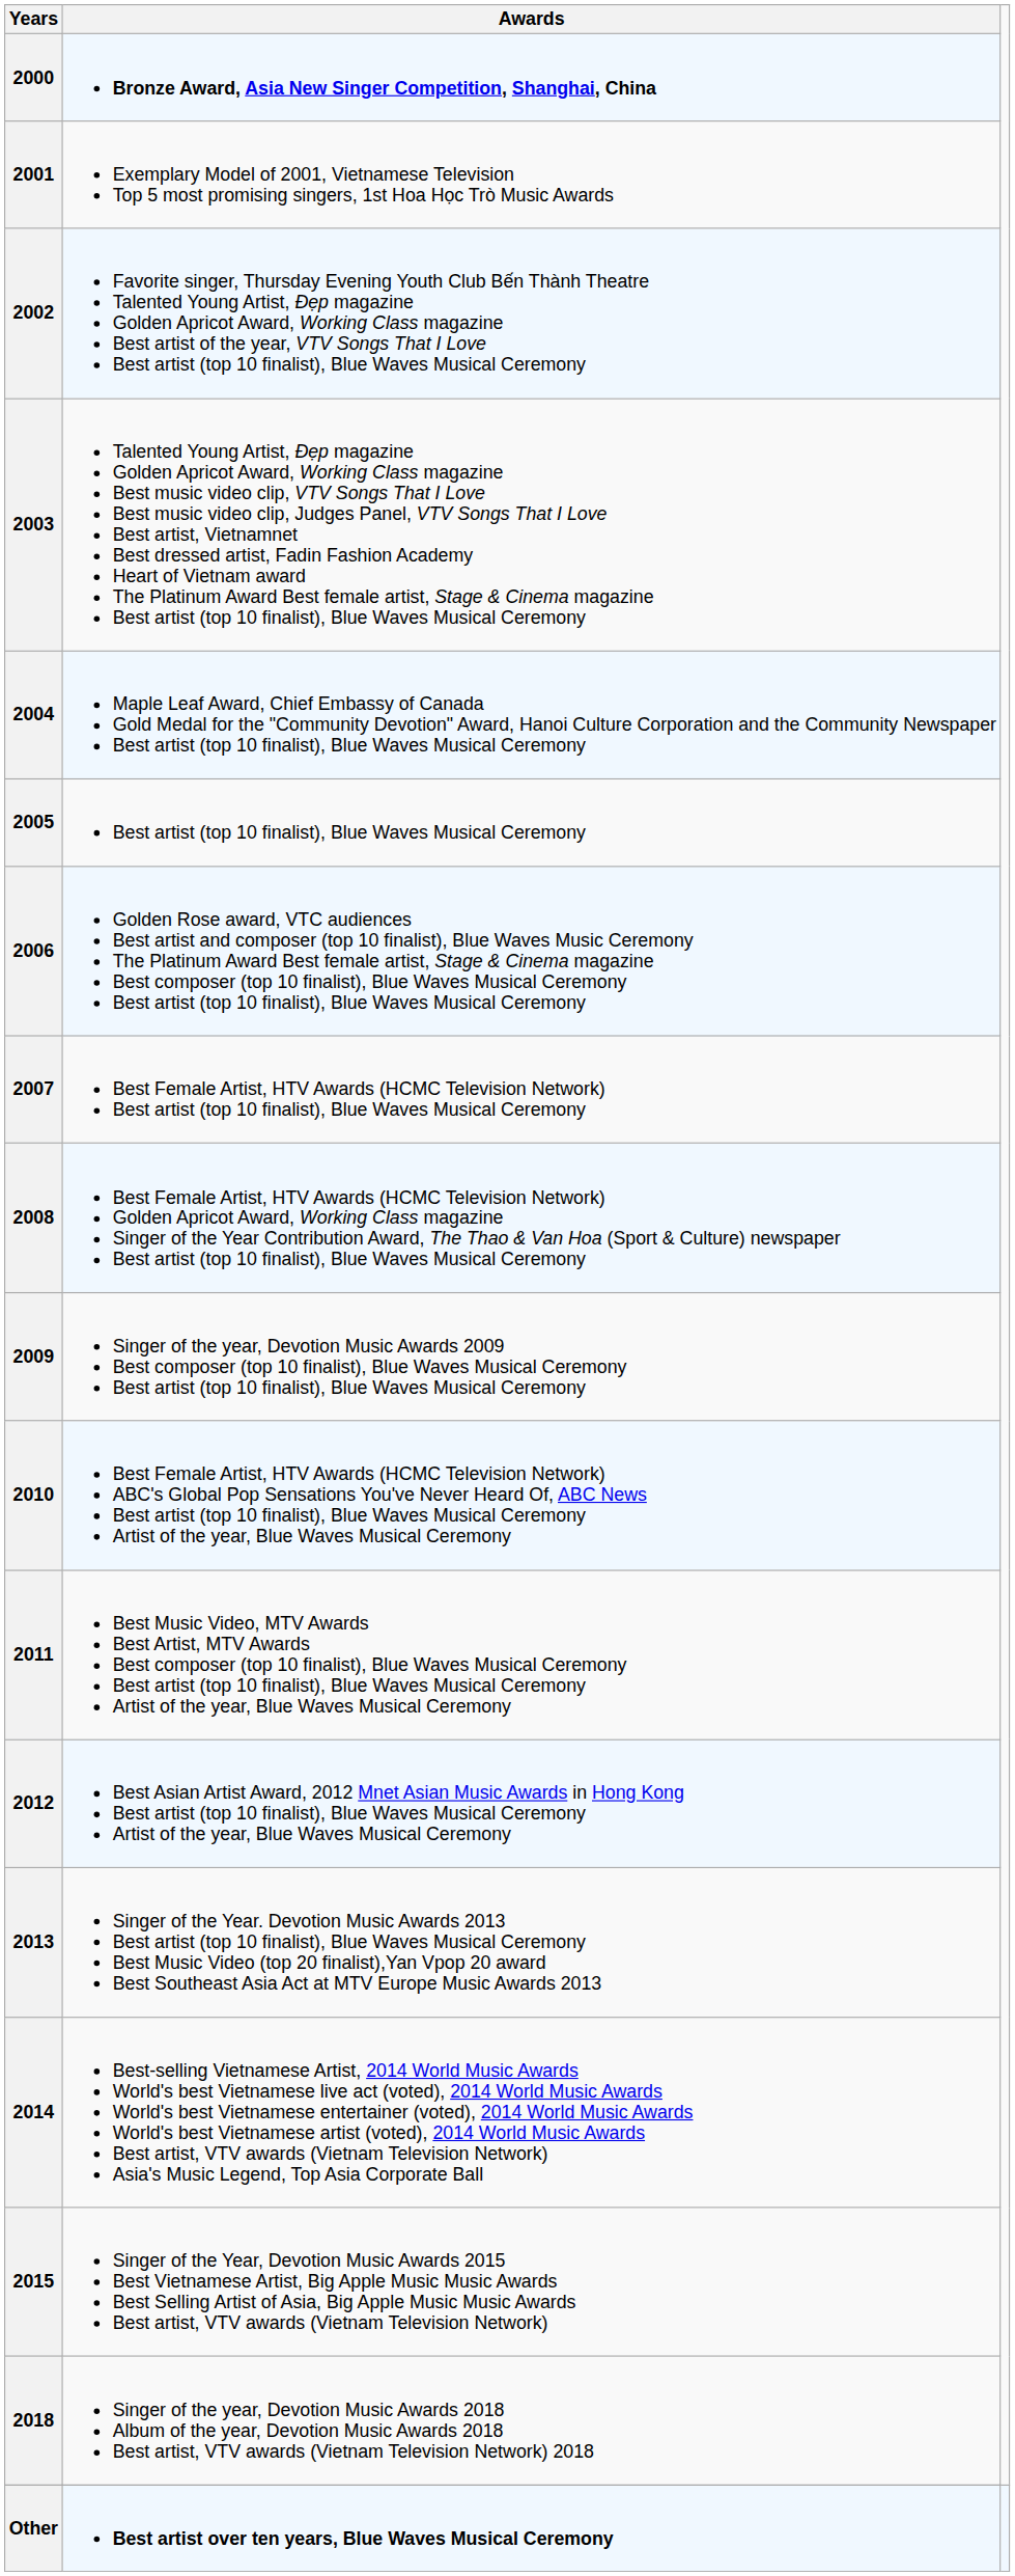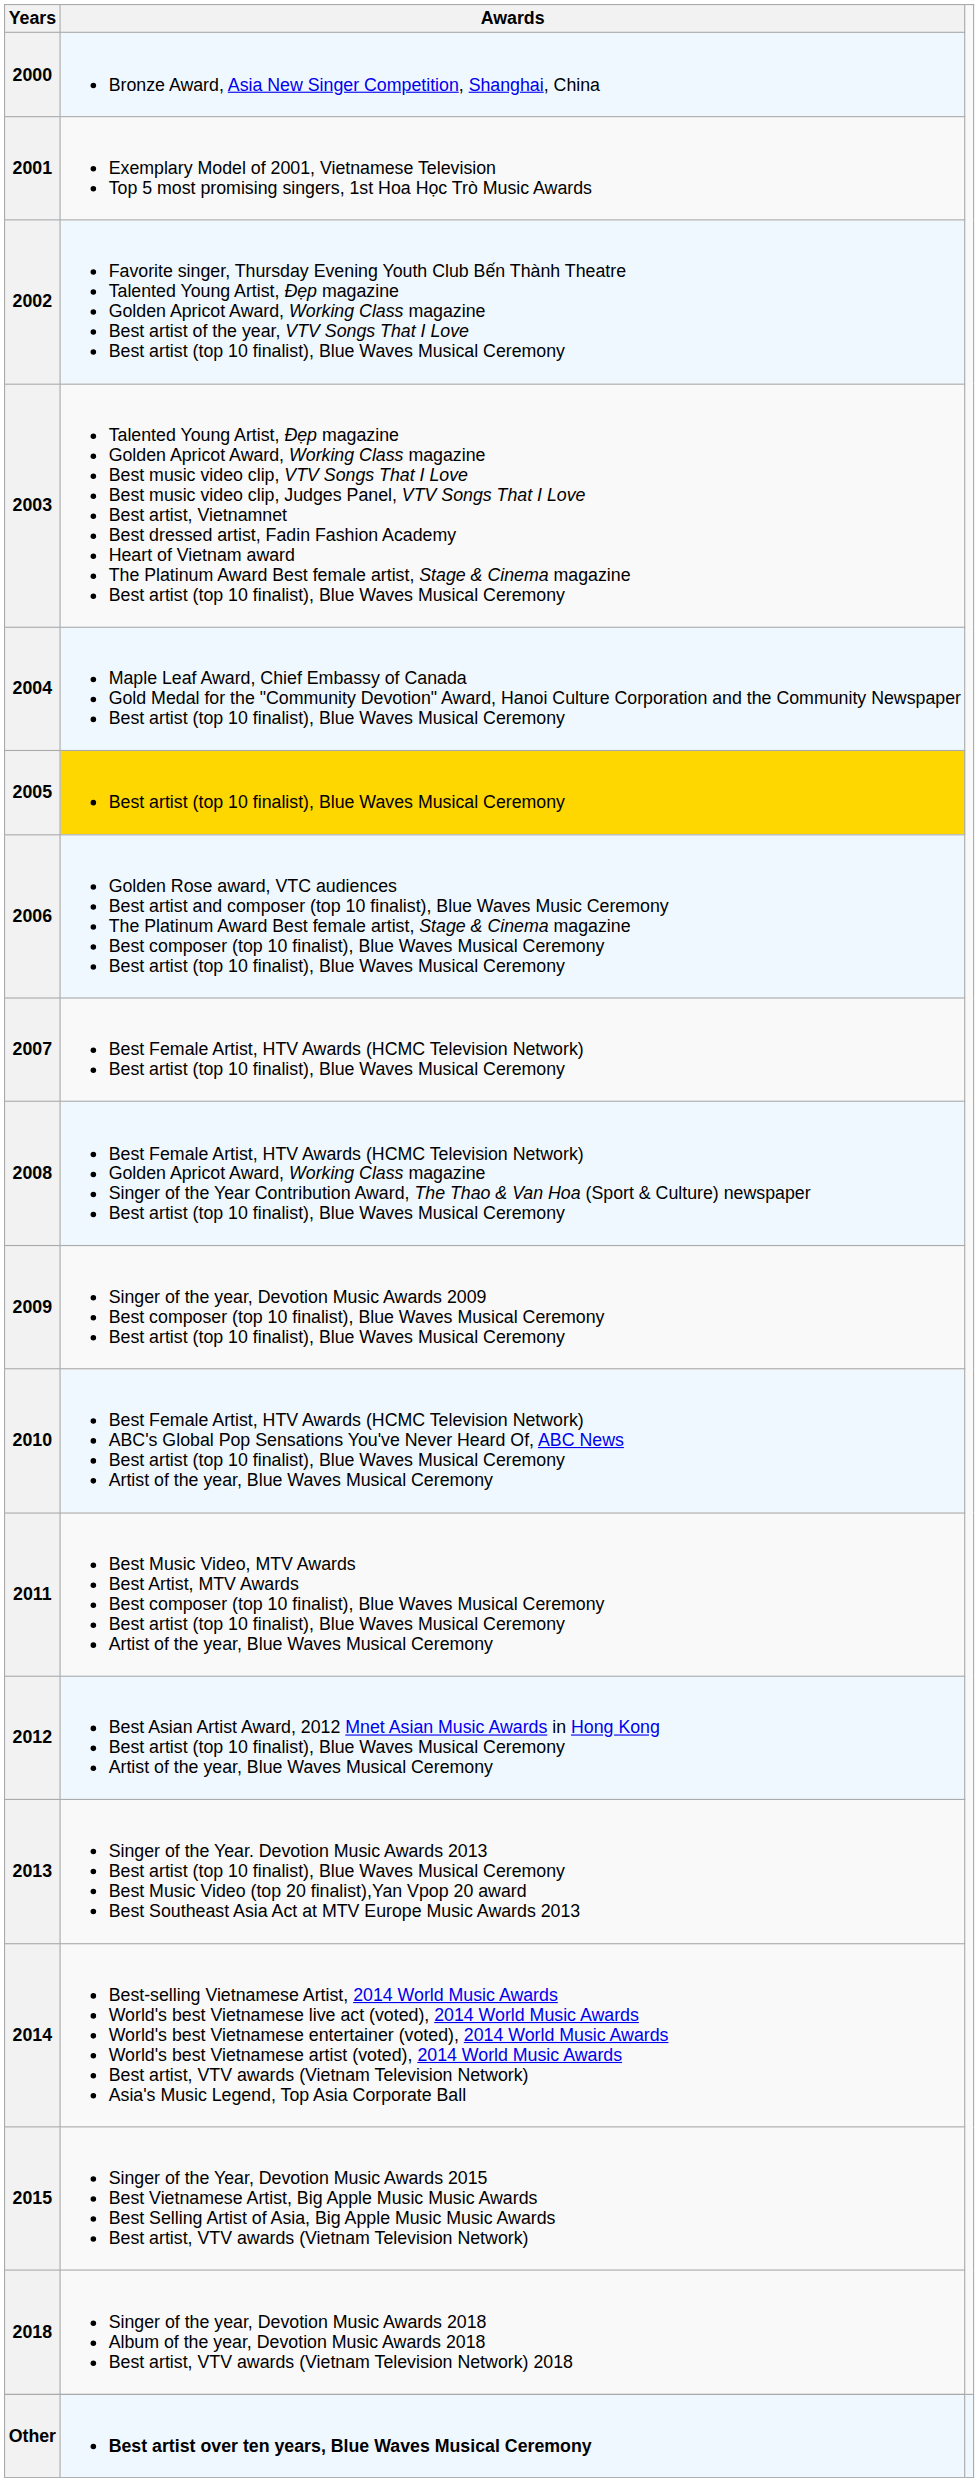2000 | Awards: bold -> normal
2005 | Awards: no background -> gold background
